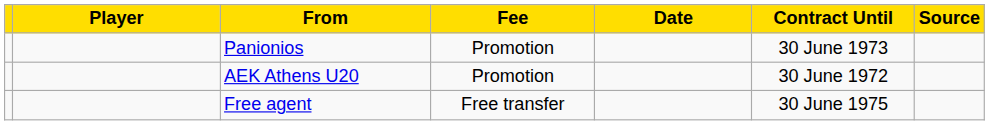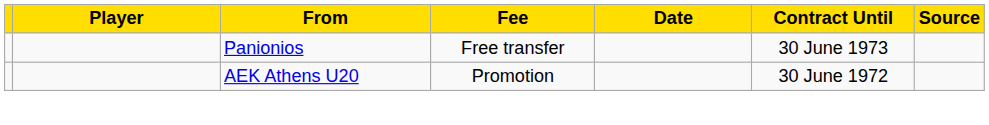Panionios | Fee: Promotion -> Free transfer
- row: Free agent | Free transfer | 30 June 1975
